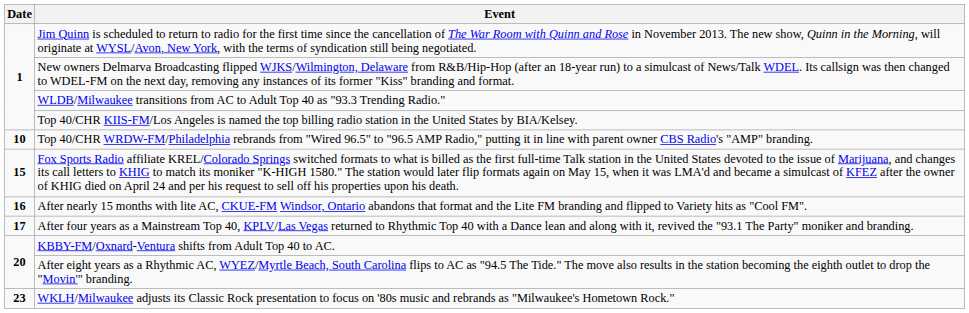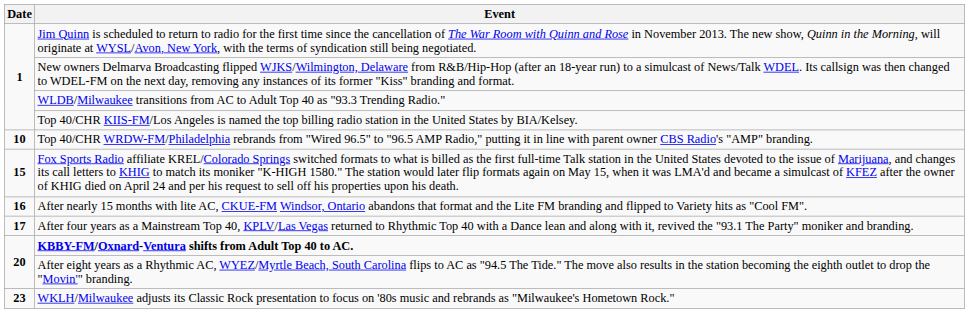KBBY-FM/Oxnard-Ventura shifts from Adult Top 40 to AC. | Event: normal -> bold
